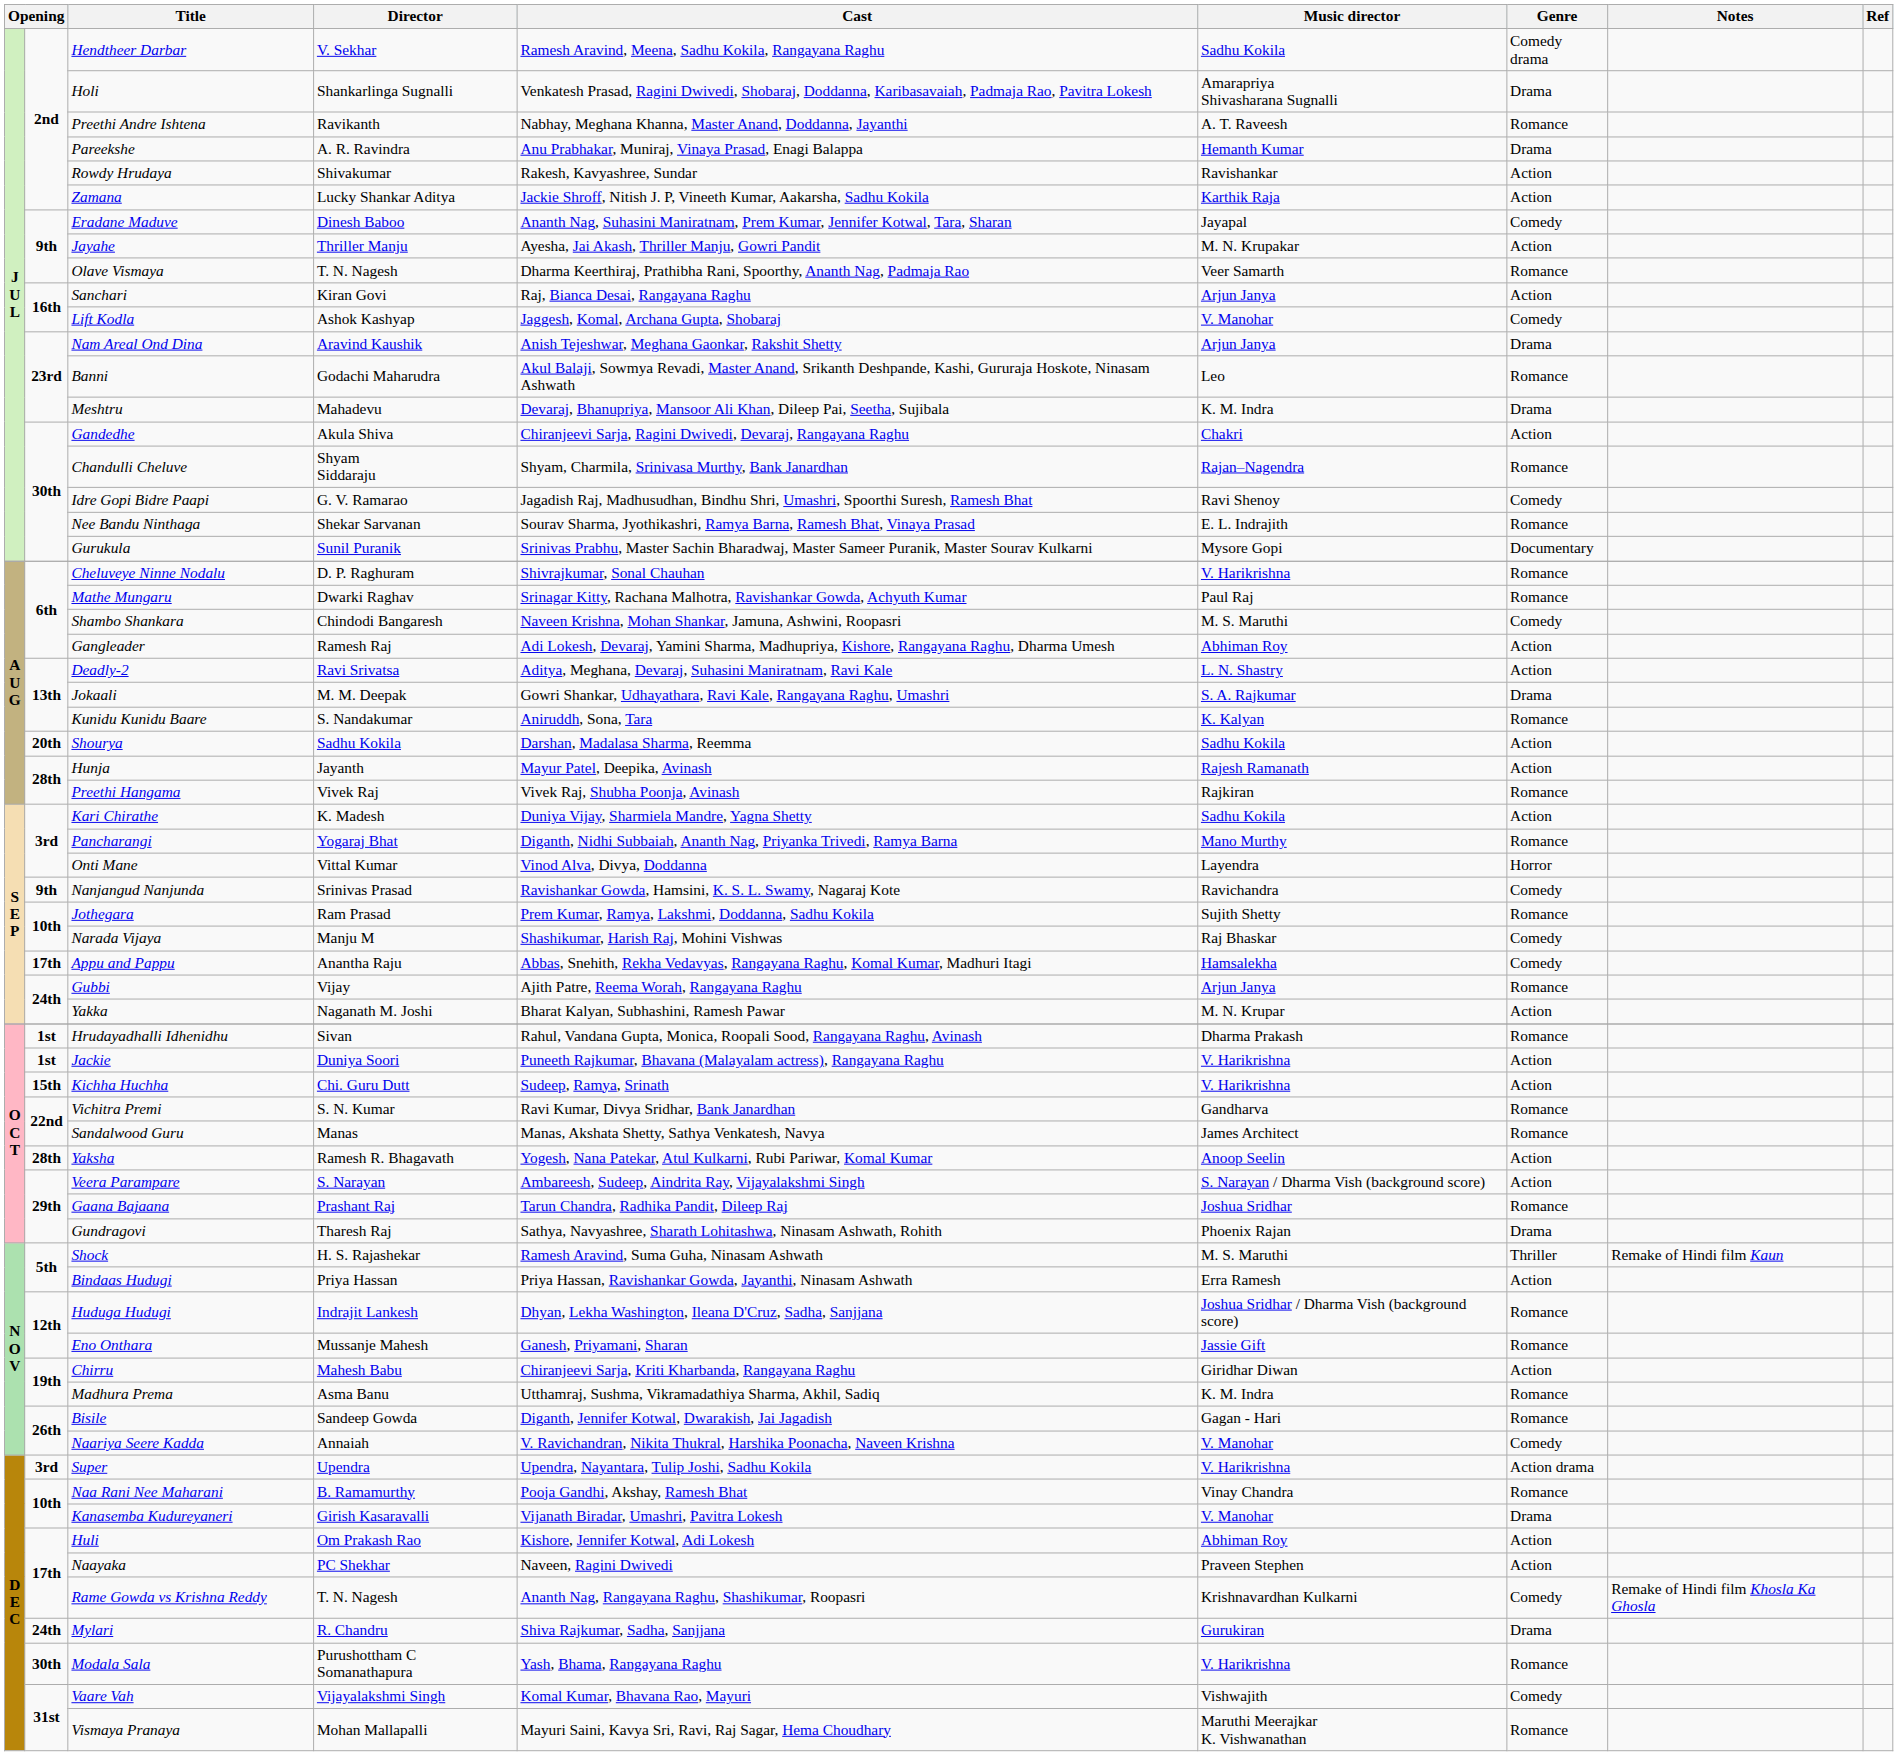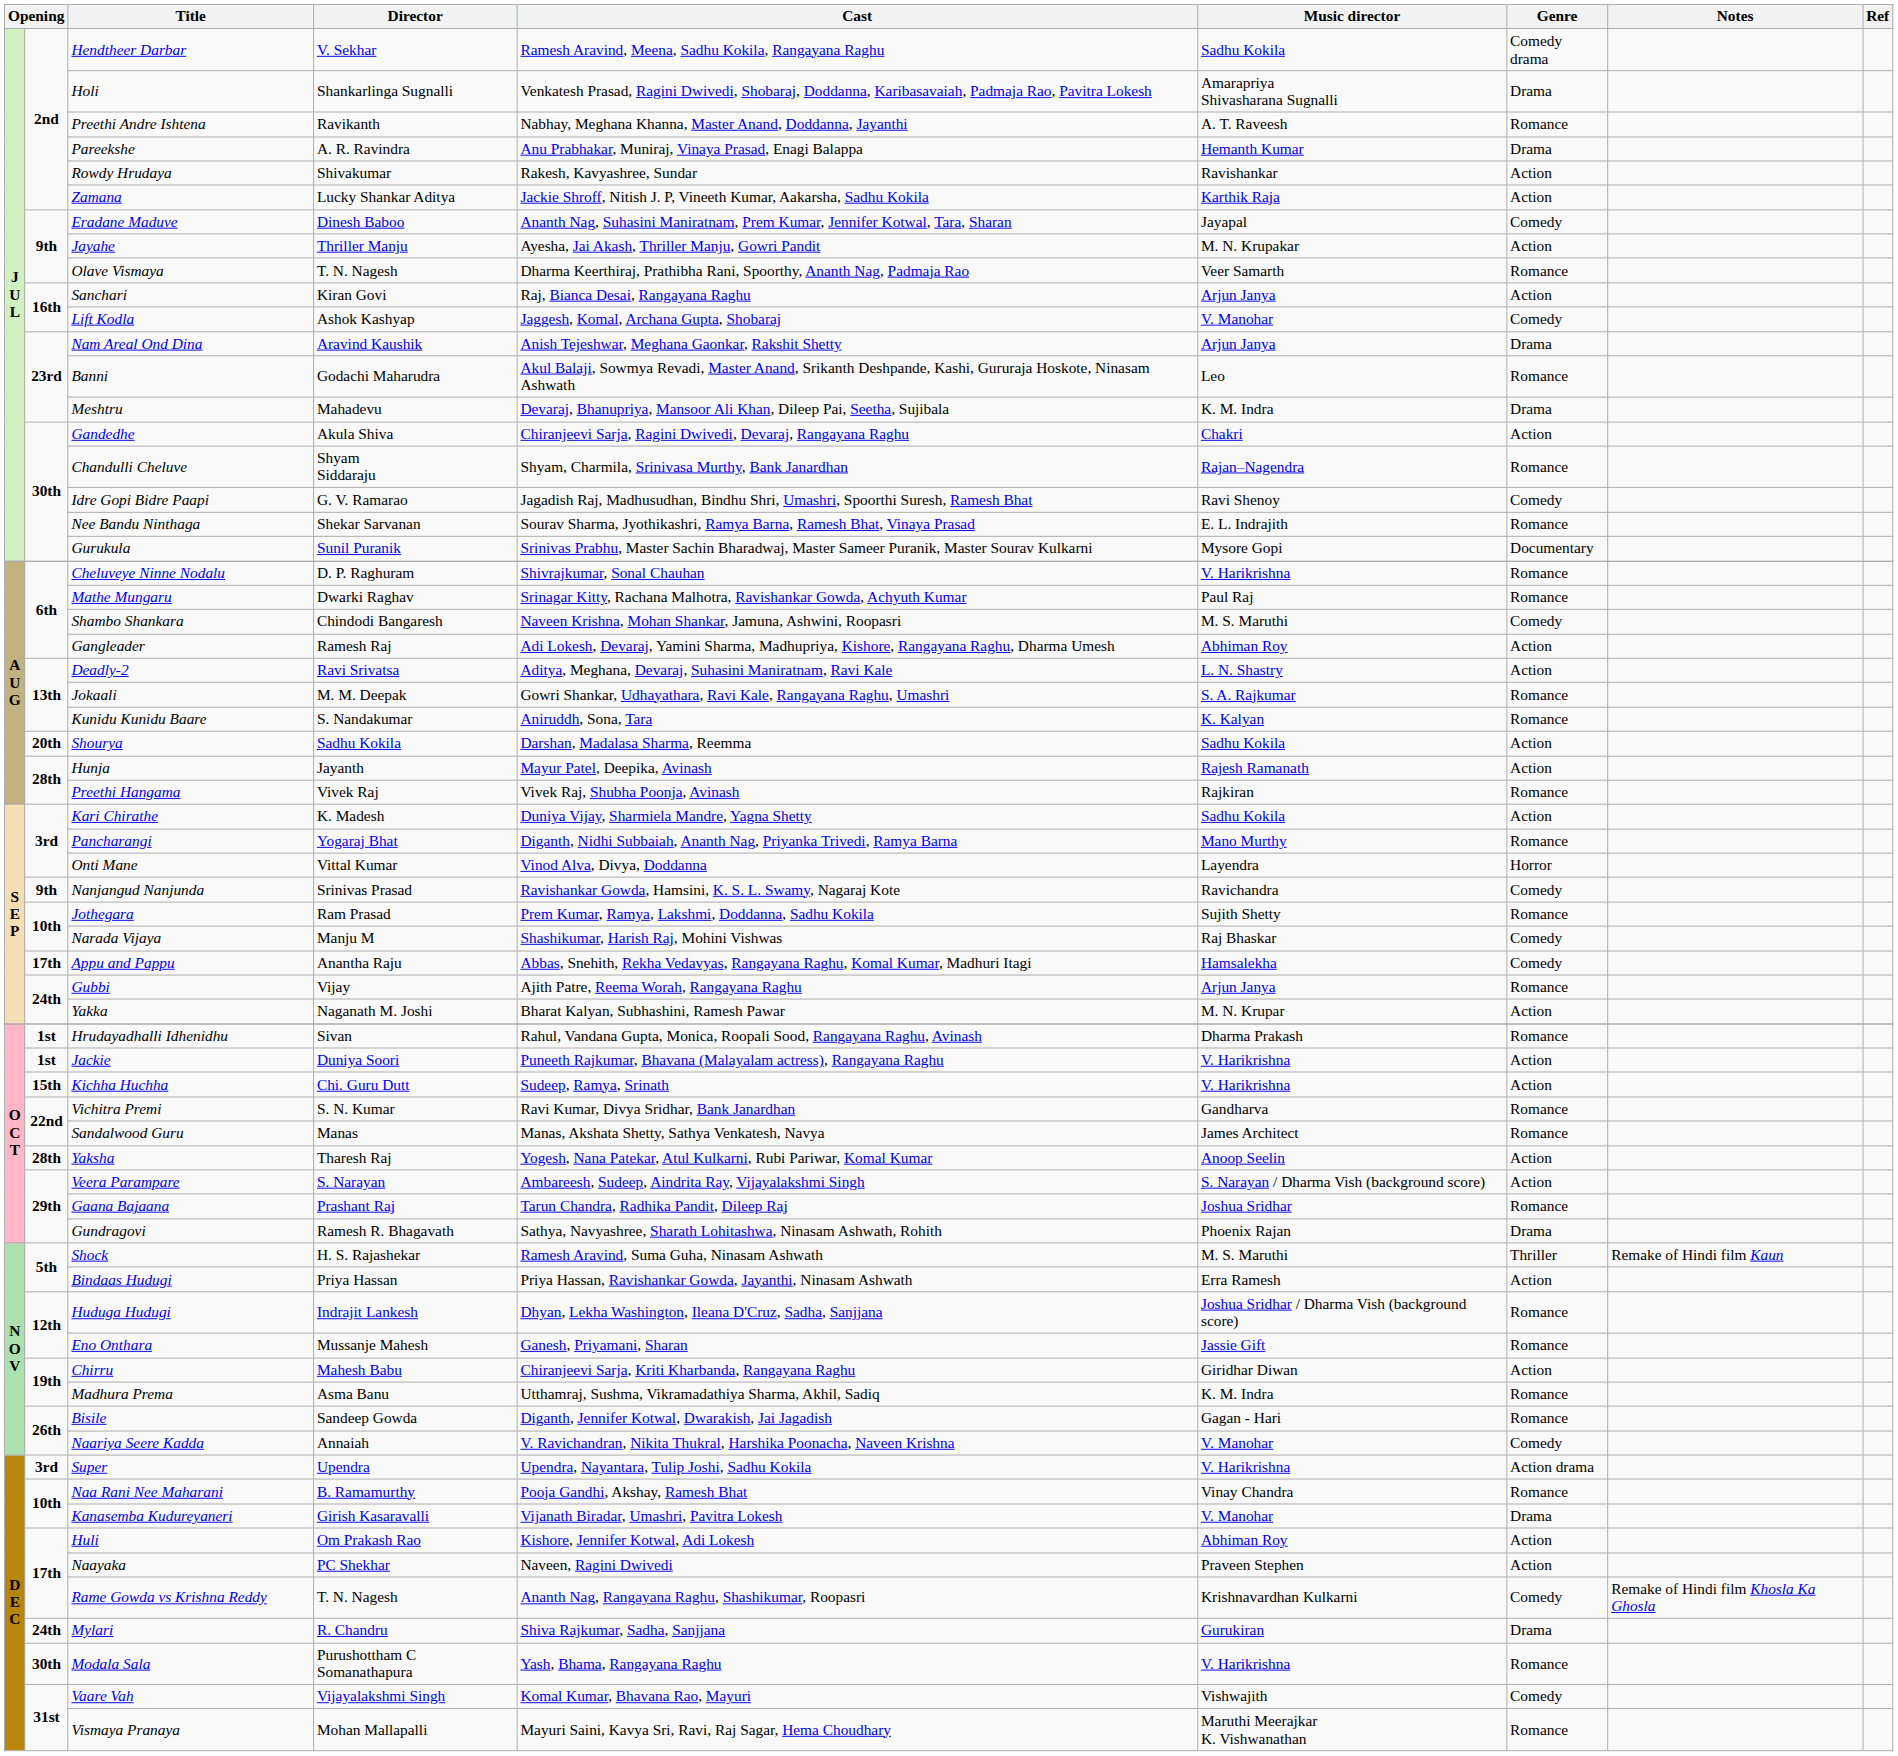Jokaali | Genre: Drama -> Romance
Yaksha | Director: Ramesh R. Bhagavath -> Tharesh Raj
Gundragovi | Director: Tharesh Raj -> Ramesh R. Bhagavath
